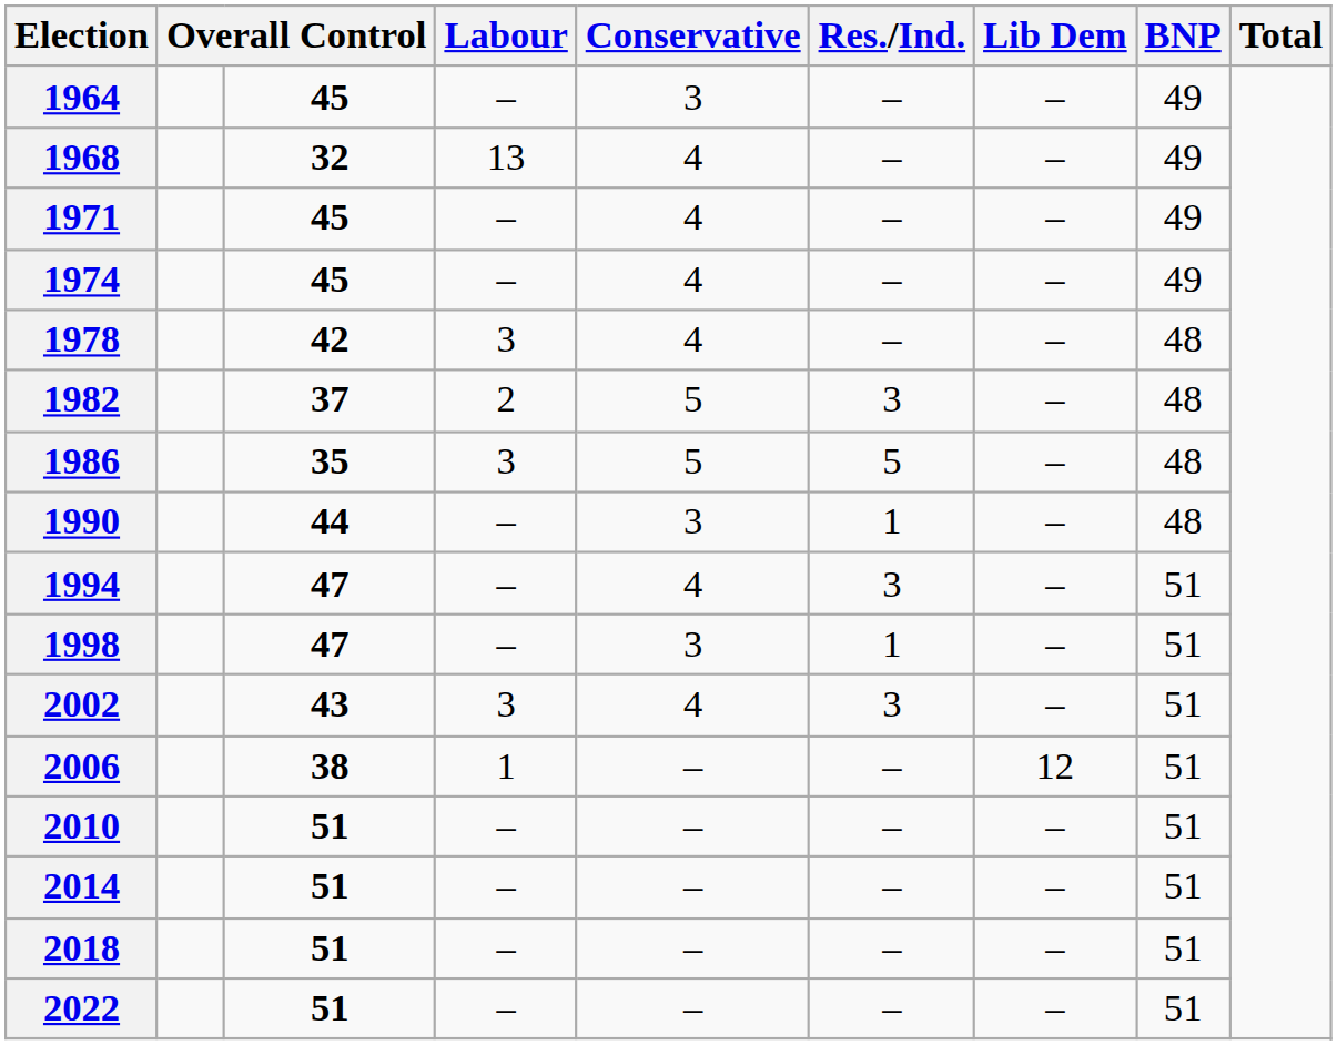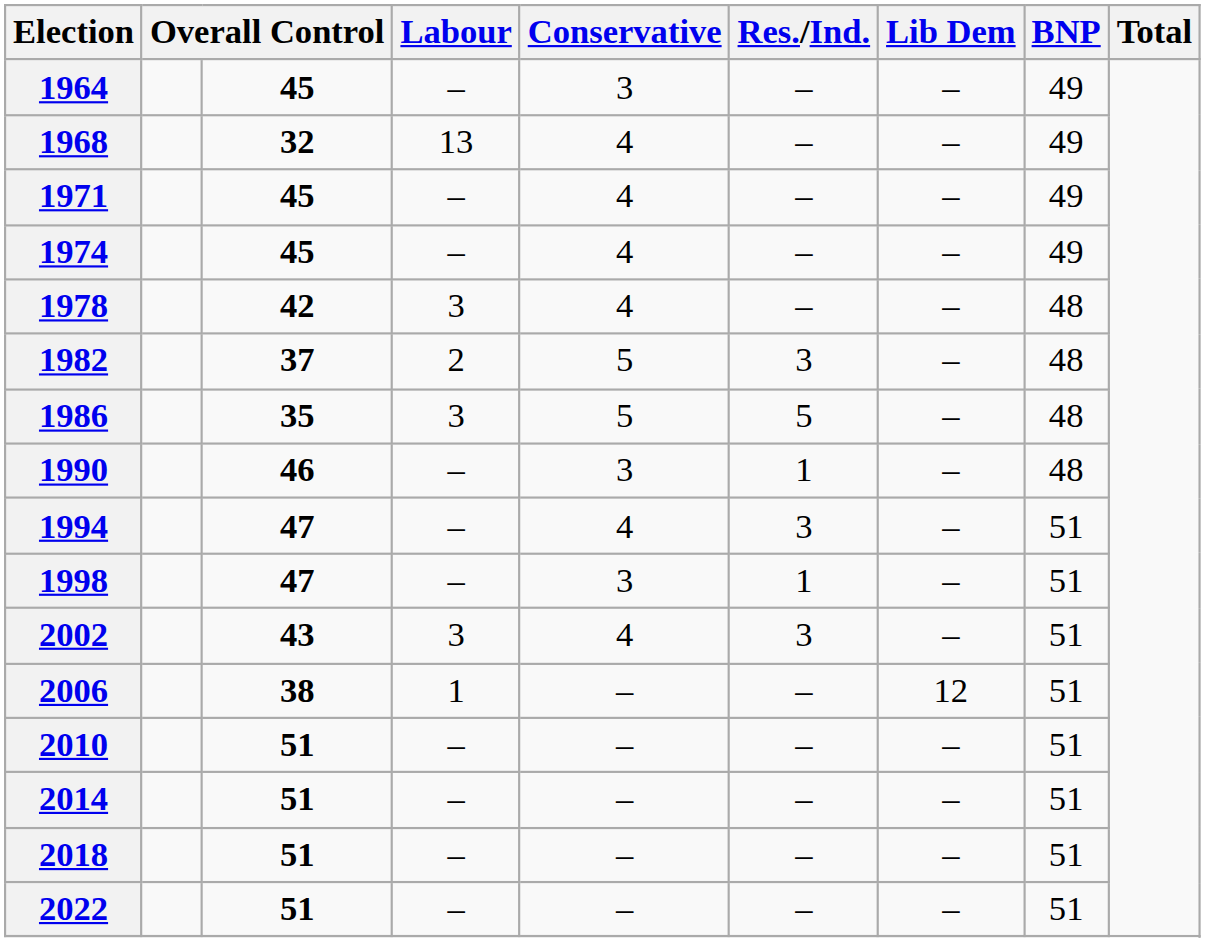1990 | column 3: 44 -> 46
